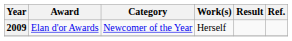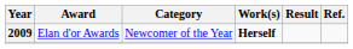2009 | Work(s): normal -> bold
